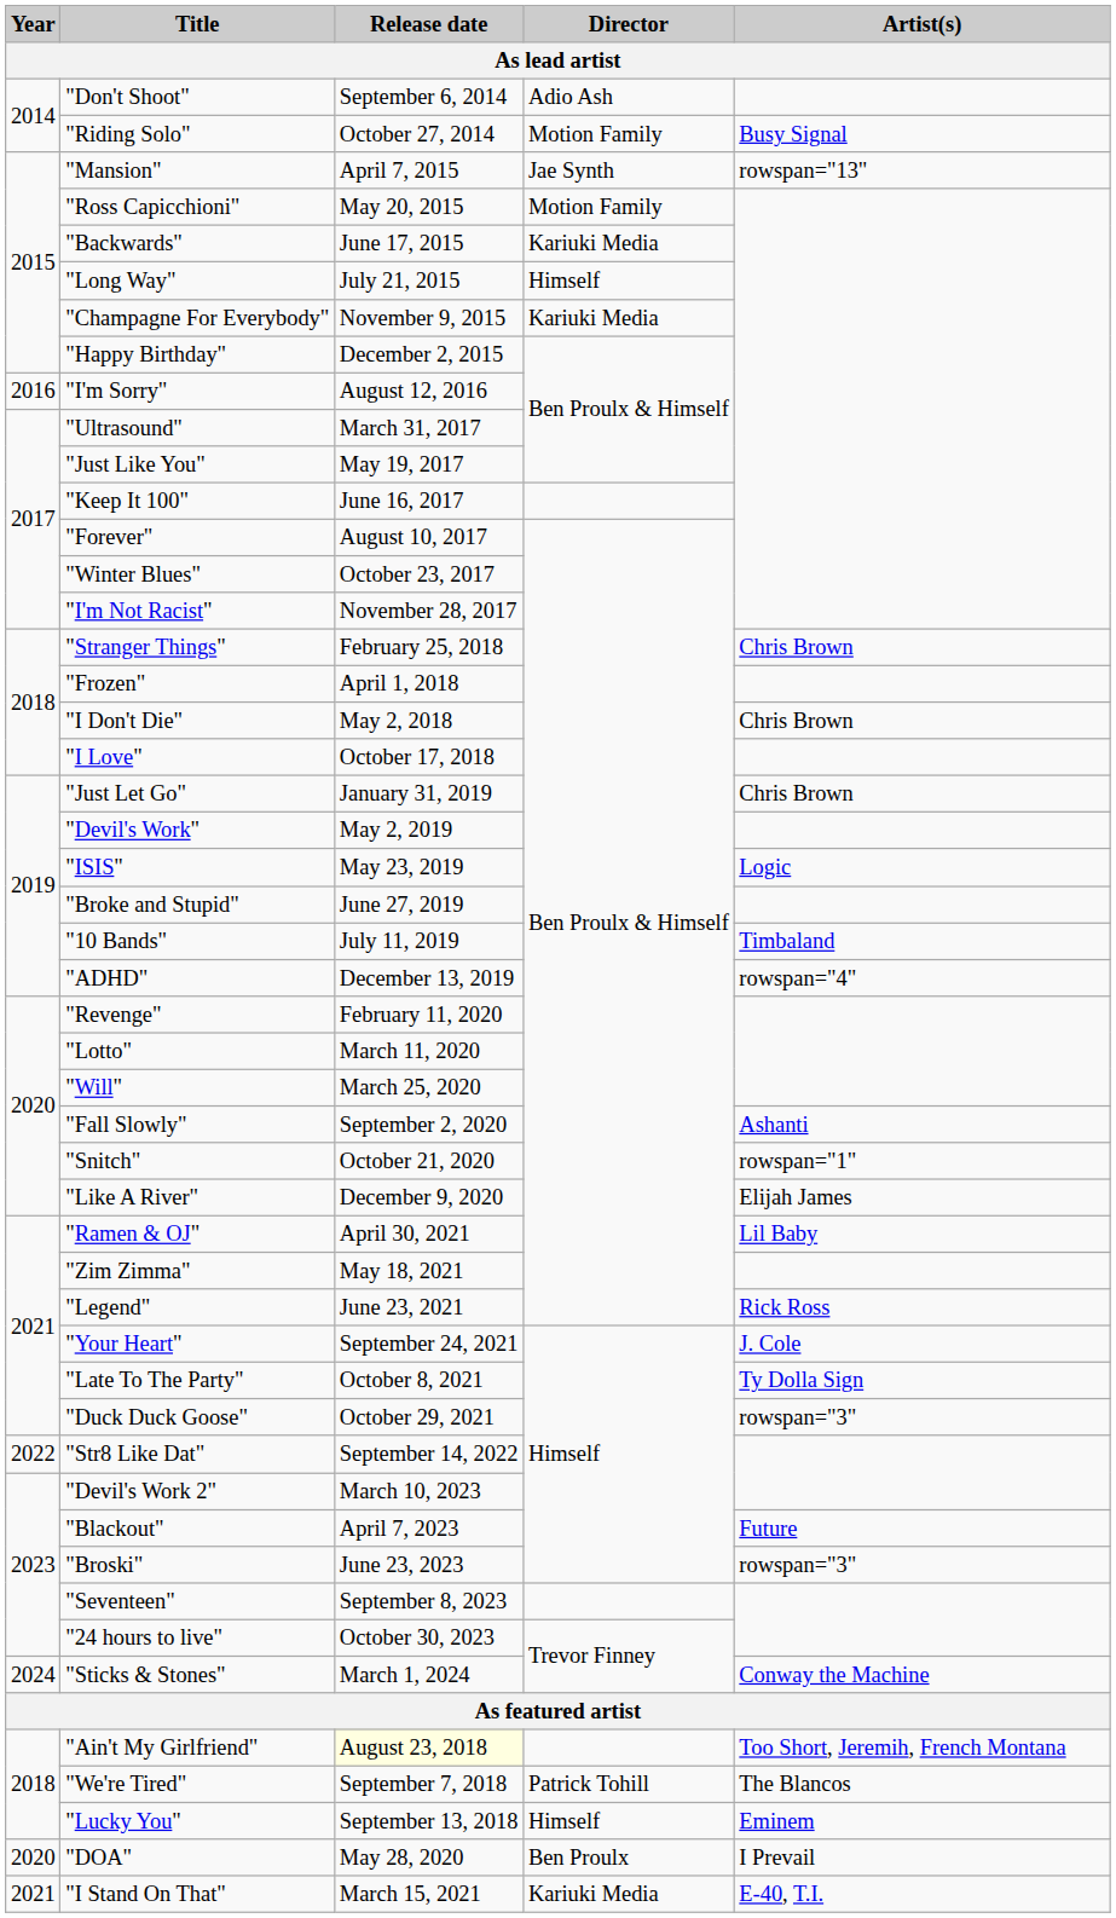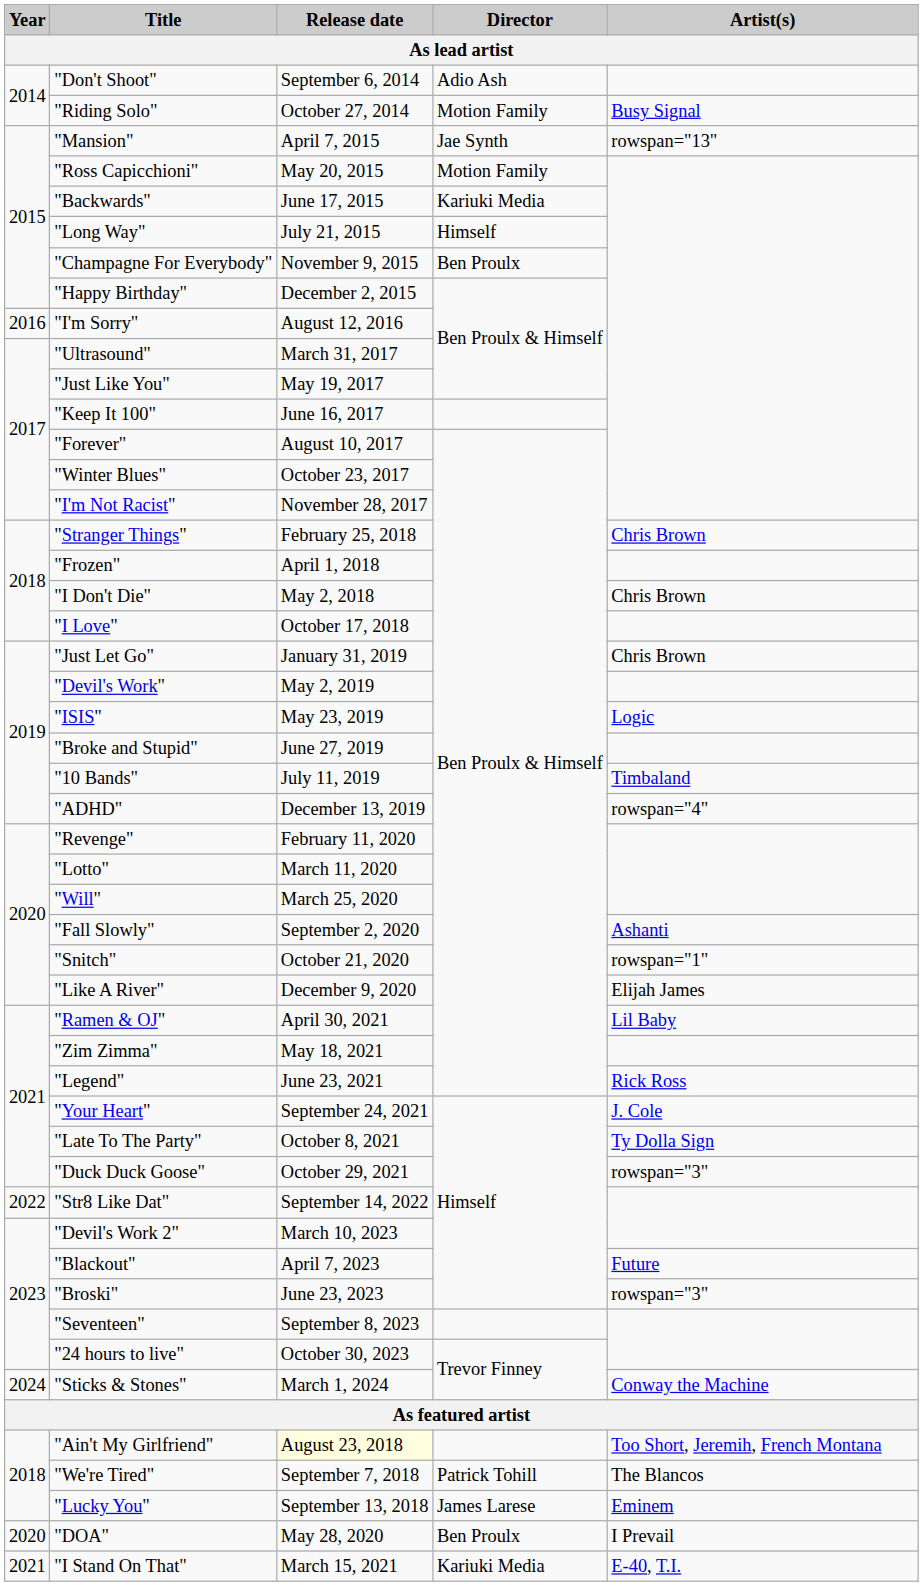"Champagne For Everybody" | Director: Kariuki Media -> Ben Proulx
"Lucky You" | Director: Himself -> James Larese
